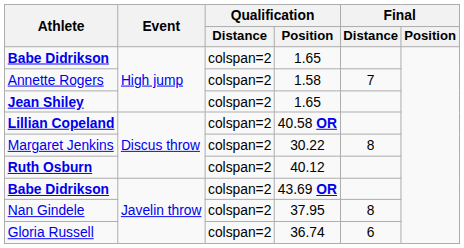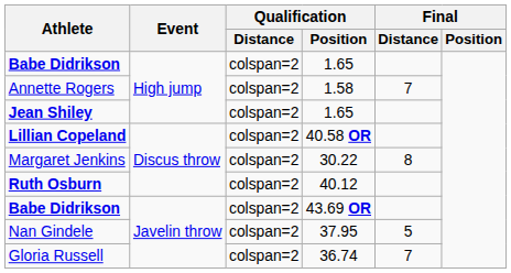Nan Gindele | Final / Distance: 8 -> 5
Gloria Russell | Final / Distance: 6 -> 7
